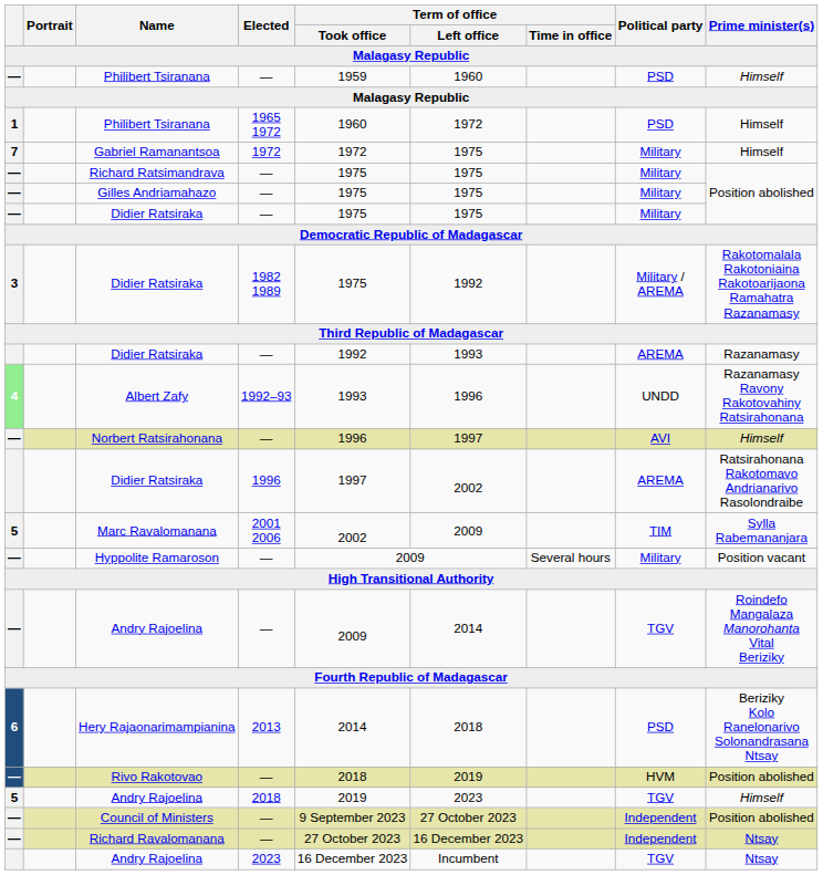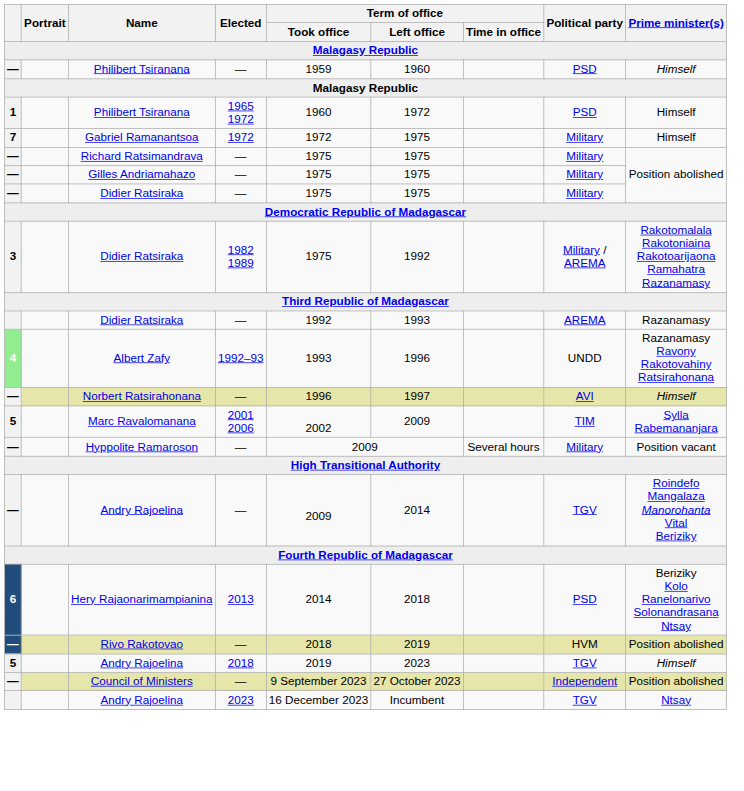- row: Didier Ratsiraka | 1996 | 1997 | 2002 | AREMA | Ratsirahonana Rakotomavo Andrianarivo Rasolondraibe
- row: — | Richard Ravalomanana | — | 27 October 2023 | 16 December 2023 | Independent | Ntsay
